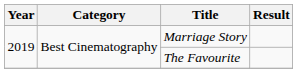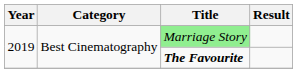Marriage Story | Title: no background -> lightgreen background
The Favourite | Title: normal -> bold
